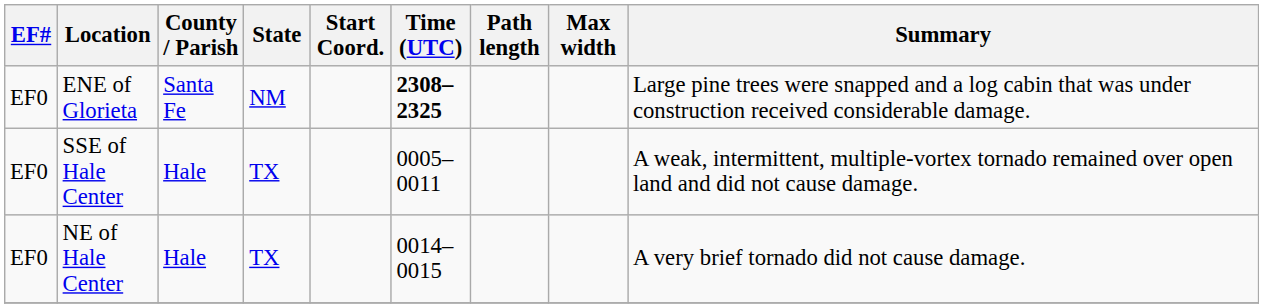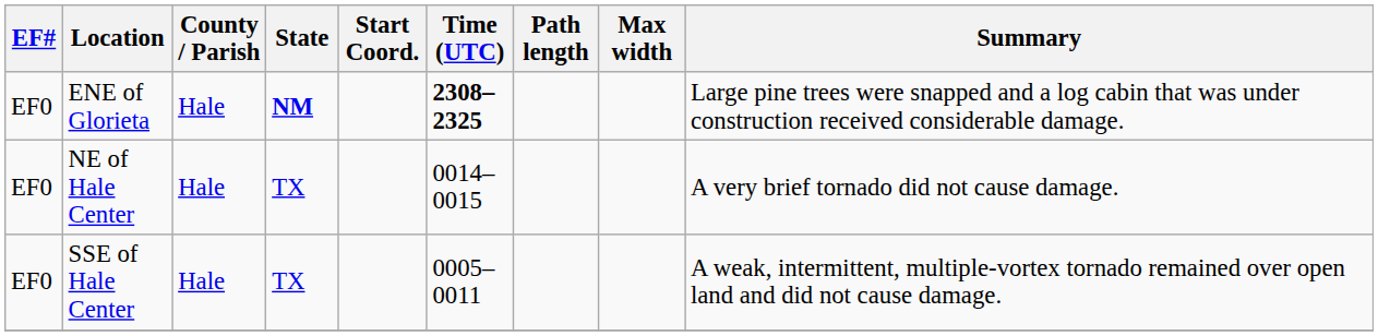ENE of Glorieta | County / Parish: Santa Fe -> Hale
ENE of Glorieta | State: normal -> bold
rows swapped: SSE of Hale Center <-> NE of Hale Center
